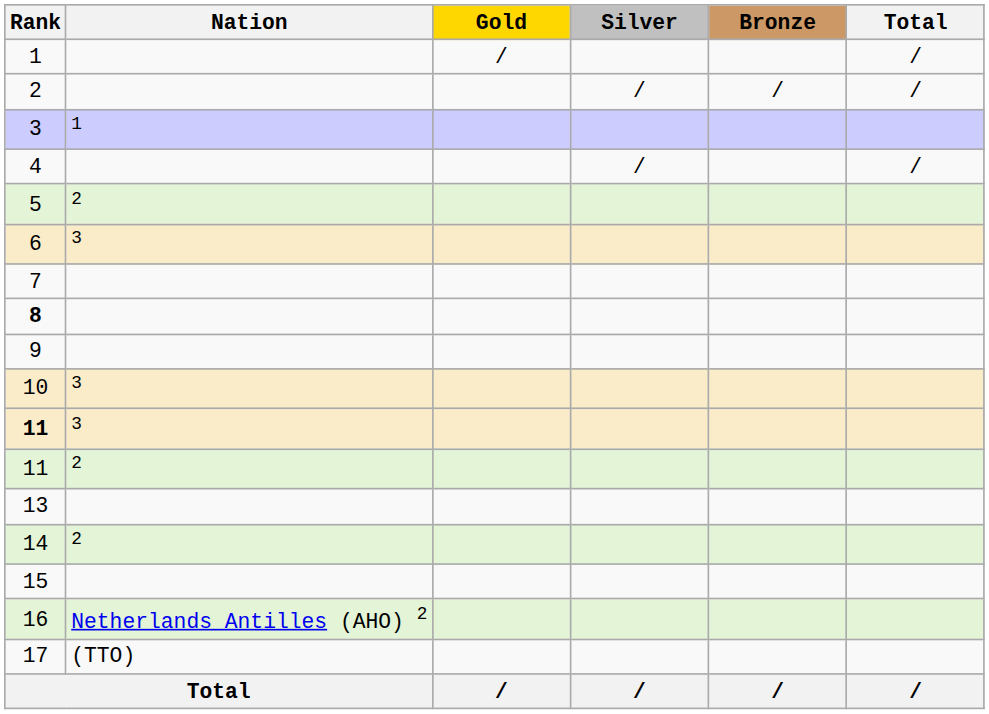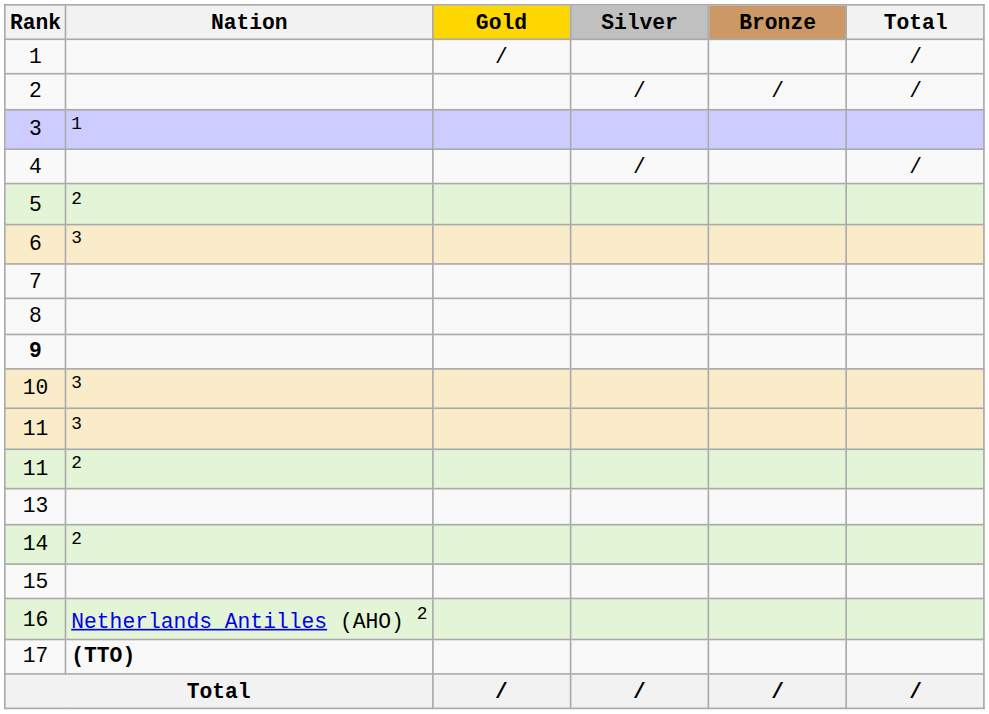8 | Rank: bold -> normal
9 | Rank: normal -> bold
11 / 3 | Rank: bold -> normal
17 | Nation: normal -> bold
